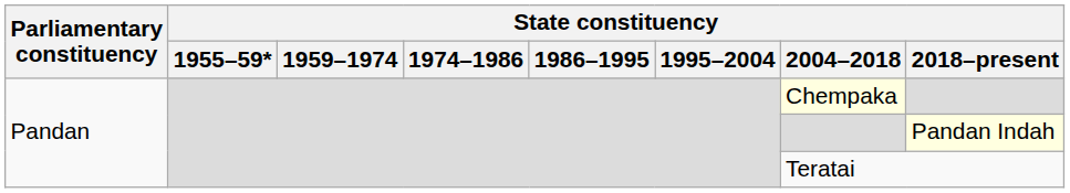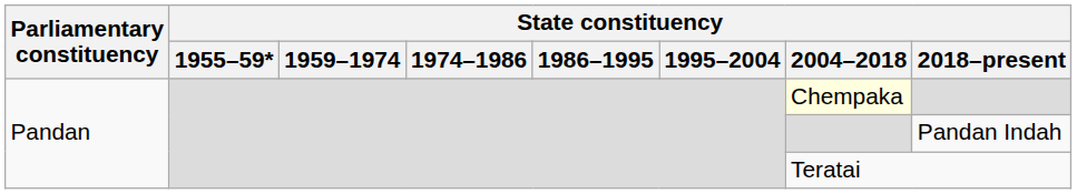row 4 | State constituency / 2018–present: lightyellow background -> no background
